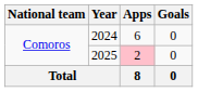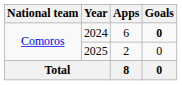2024 | Goals: normal -> bold
2025 | Apps: pink background -> no background
